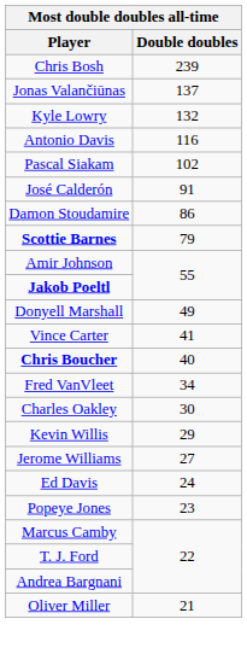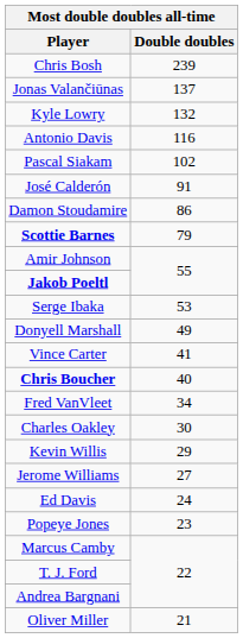+ row: Serge Ibaka | 53
